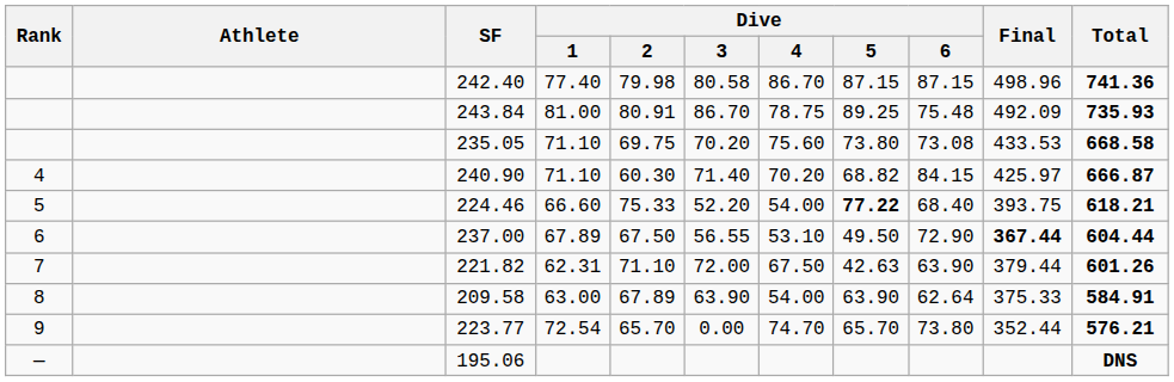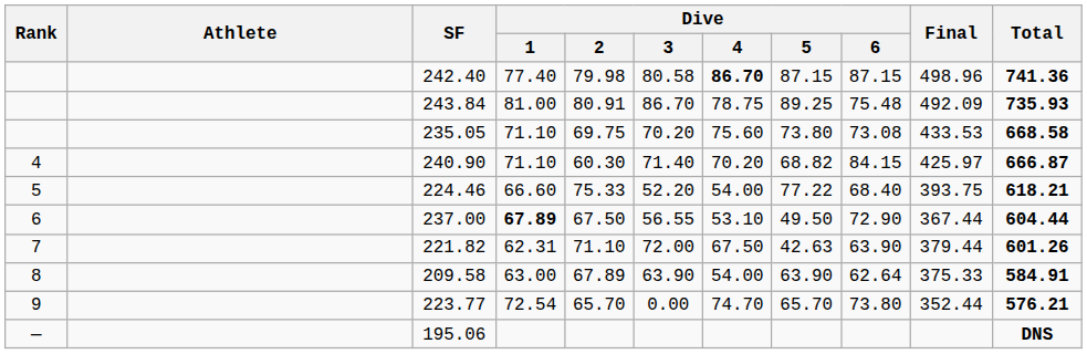242.40 | Dive / 4: normal -> bold
224.46 | Dive / 5: bold -> normal
237.00 | Dive / 1: normal -> bold
237.00 | Final: bold -> normal
